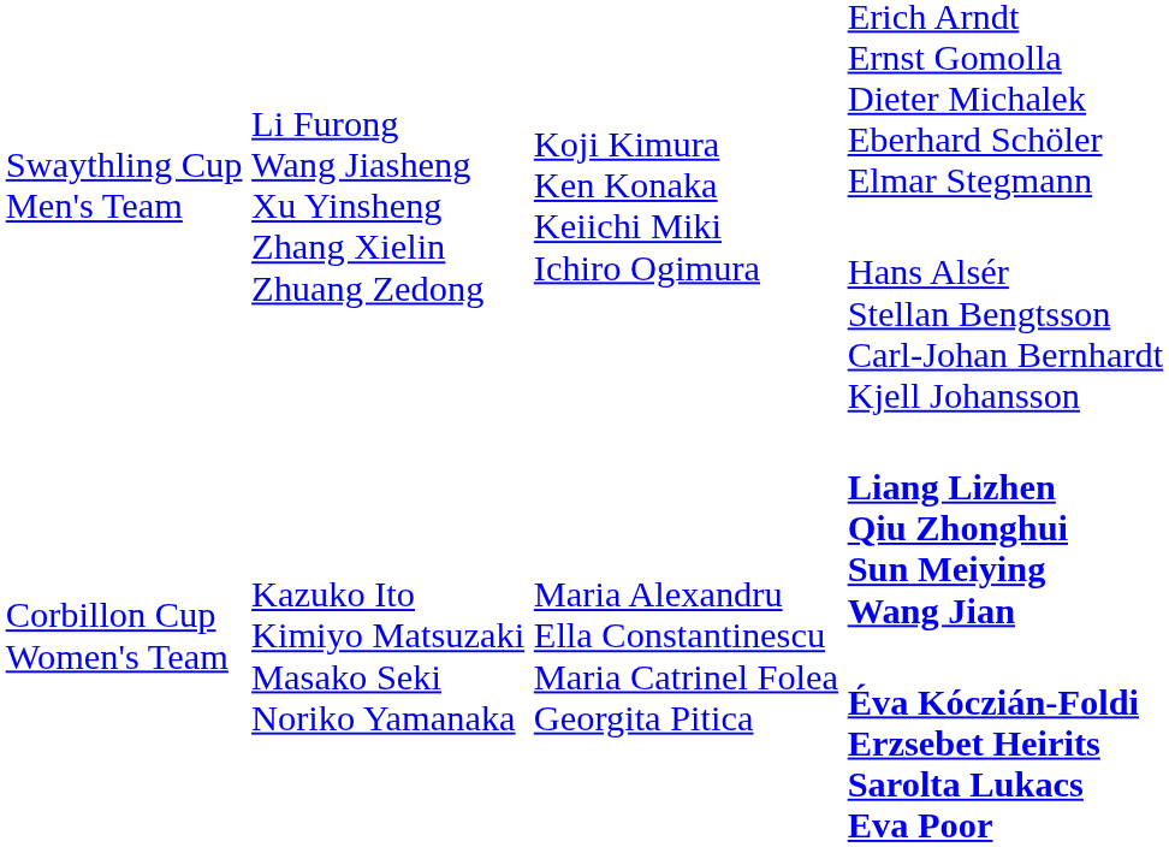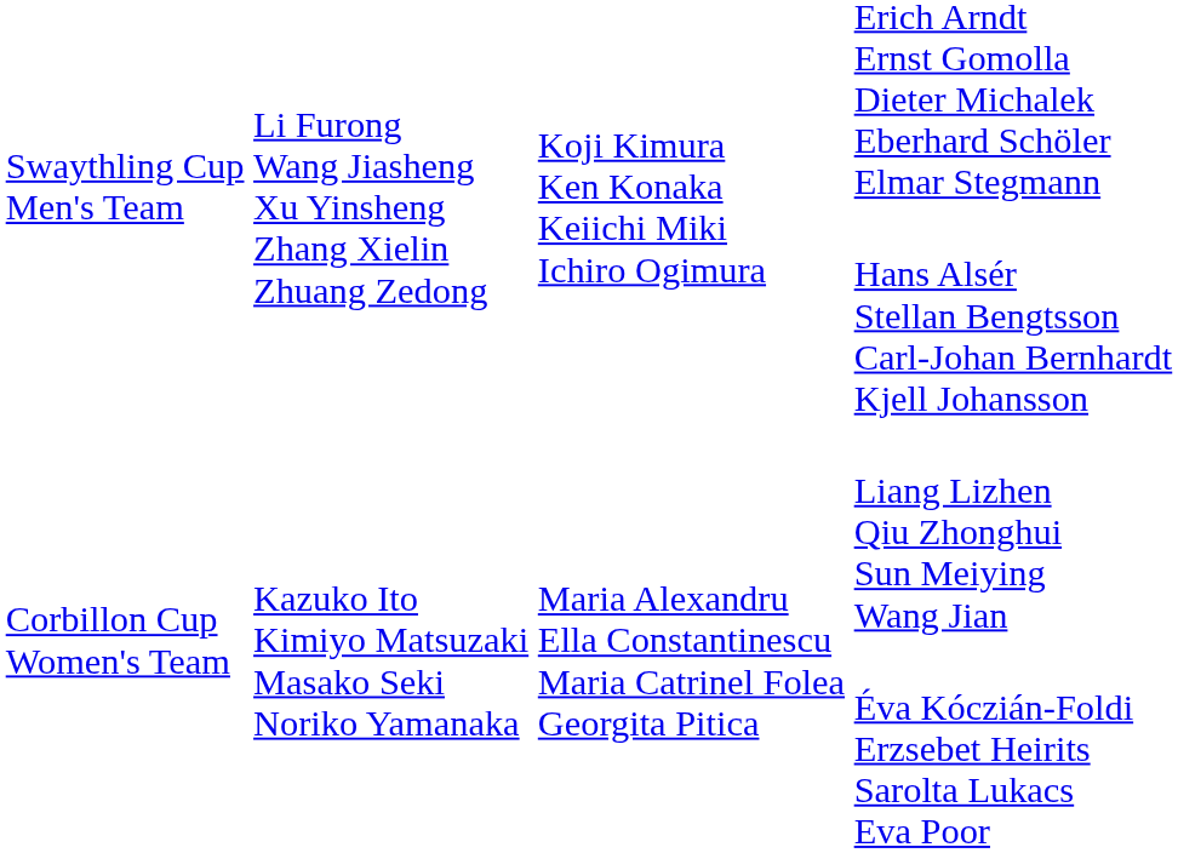Liang Lizhen Qiu Zhonghui Sun Meiying Wang Jian | column 4: bold -> normal
Éva Kóczián-Foldi Erzsebet Heirits Sarolta Lukacs Eva Poor | column 4: bold -> normal
